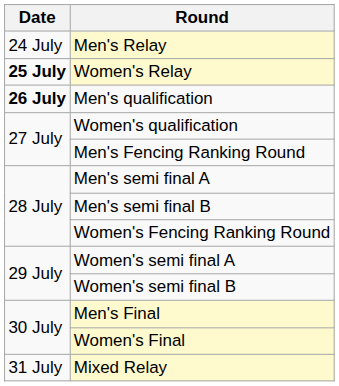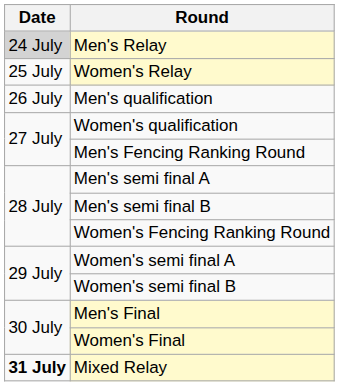Men's Relay | Date: no background -> lightgrey background
Women's Relay | Date: bold -> normal
Men's qualification | Date: bold -> normal
Mixed Relay | Date: normal -> bold
